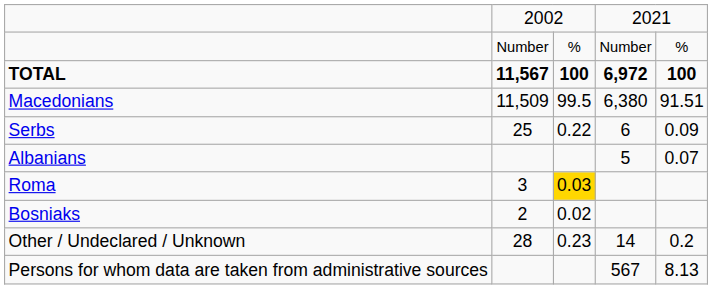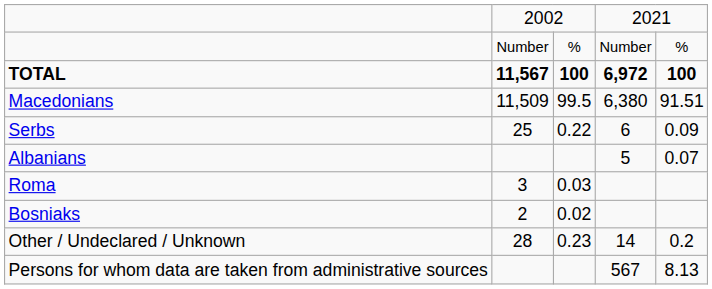Roma | column 3: gold background -> no background
